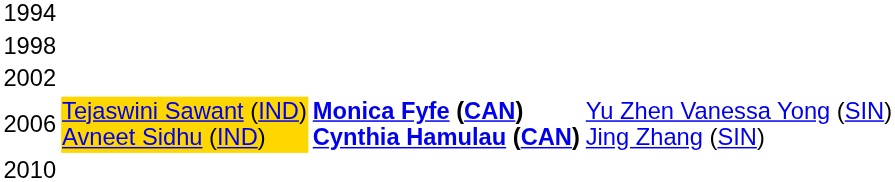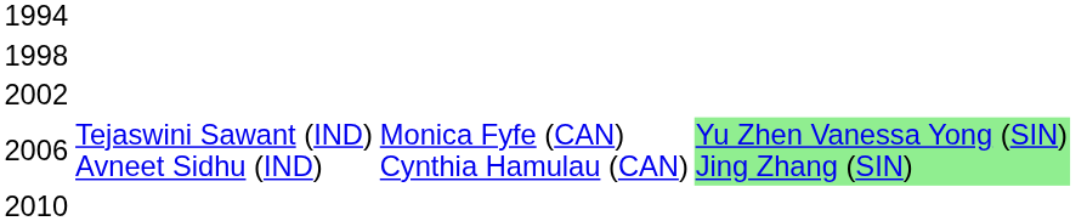2006 | column 2: gold background -> no background
2006 | column 3: bold -> normal
2006 | column 4: no background -> lightgreen background
